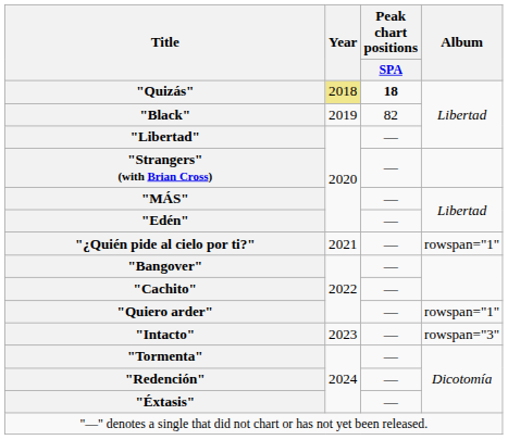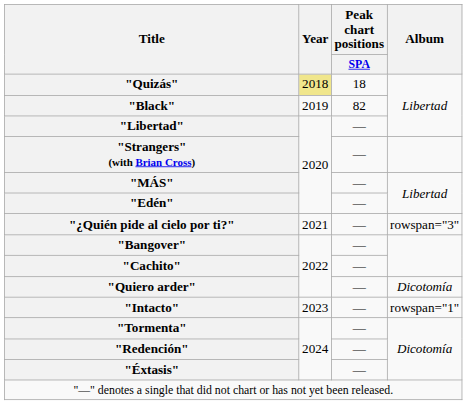"Quizás" | Peak chart positions / SPA: bold -> normal
"¿Quién pide al cielo por ti?" | Album: rowspan="1" -> rowspan="3"
"Quiero arder" | Album: rowspan="1" -> Dicotomía
"Intacto" | Album: rowspan="3" -> rowspan="1"
